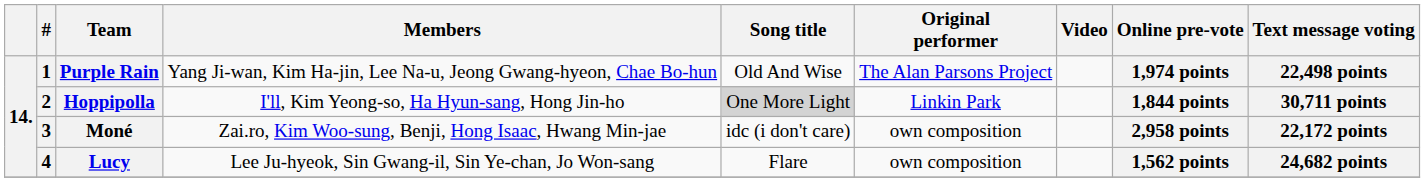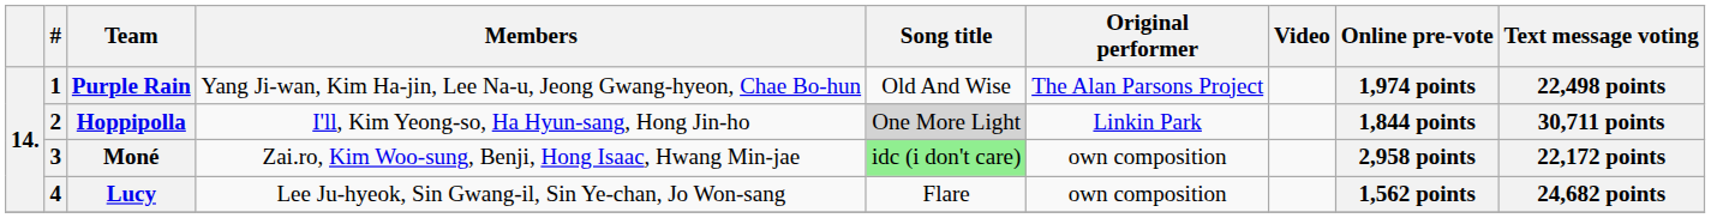Moné | Song title: no background -> lightgreen background
